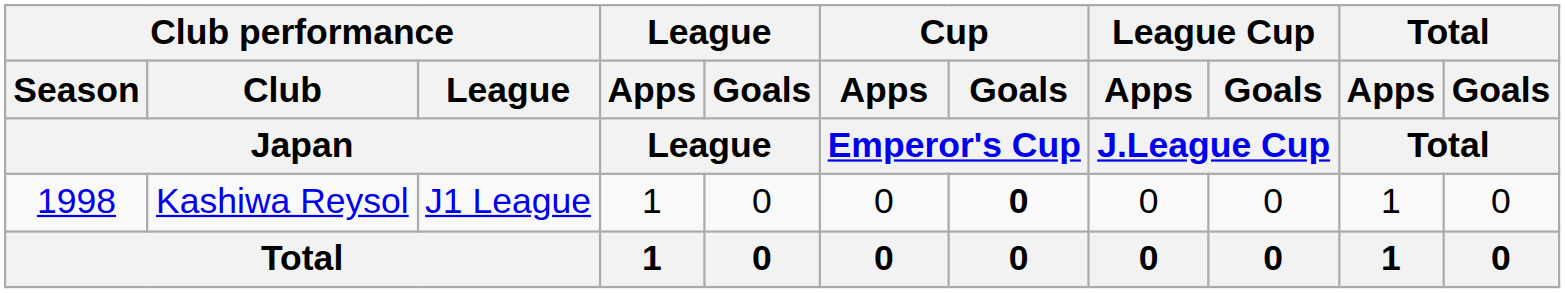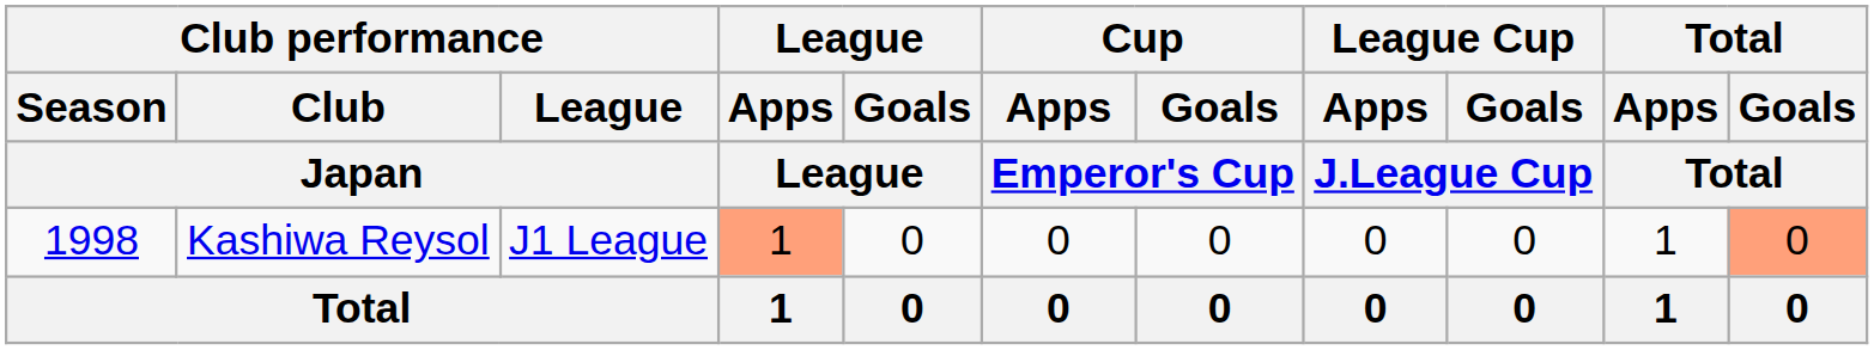Kashiwa Reysol | League / Apps / League: no background -> lightsalmon background
Kashiwa Reysol | Cup / Goals / Emperor's Cup: bold -> normal
Kashiwa Reysol | Total / Goals / Total: no background -> lightsalmon background
